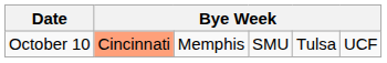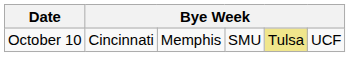October 10 | column 2: lightsalmon background -> no background
October 10 | column 5: no background -> khaki background
